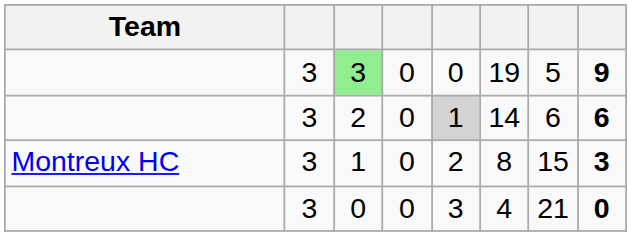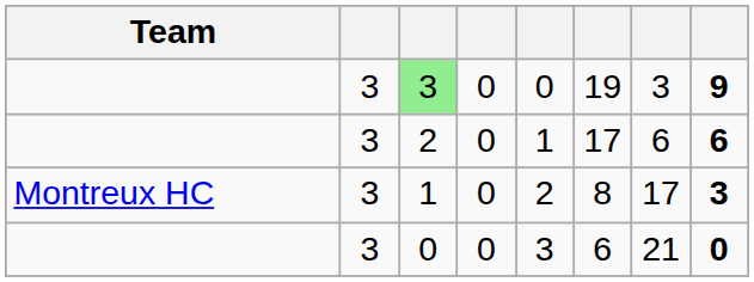row 2 | column 7: 5 -> 3
row 3 | column 5: lightgrey background -> no background
row 3 | column 6: 14 -> 17
row 4 | column 7: 15 -> 17
row 5 | column 6: 4 -> 6
